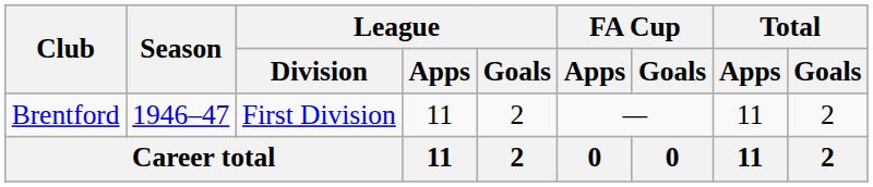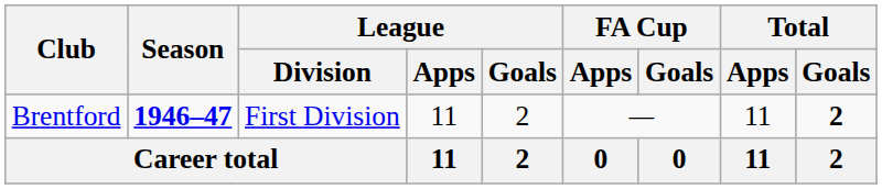Brentford | Season: normal -> bold
Brentford | Total / Goals: normal -> bold
